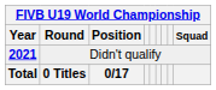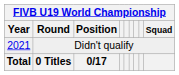Didn't qualify | FIVB U19 World Championship / Year: bold -> normal
